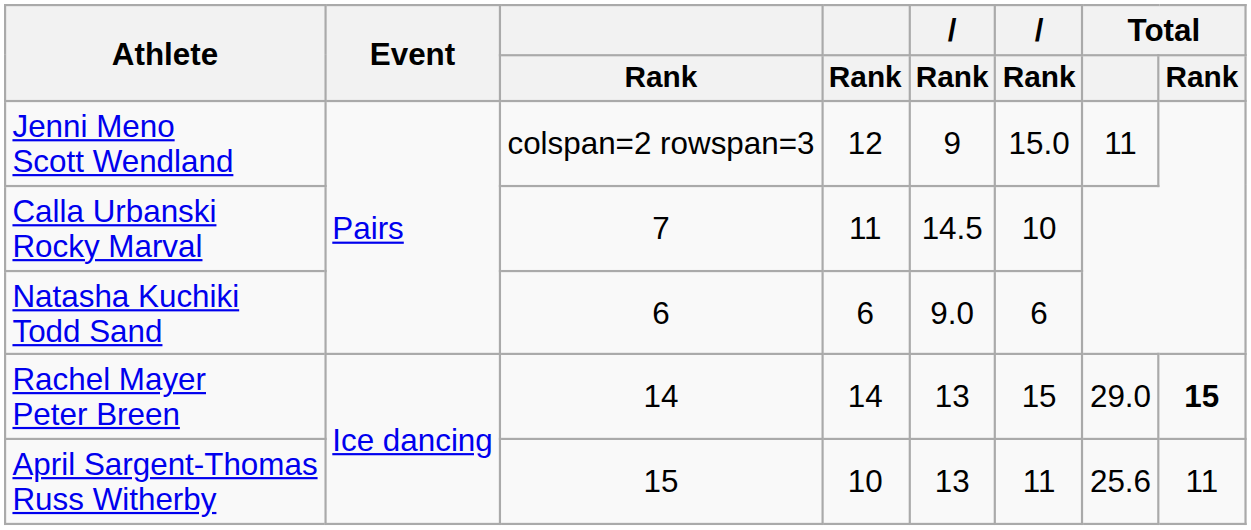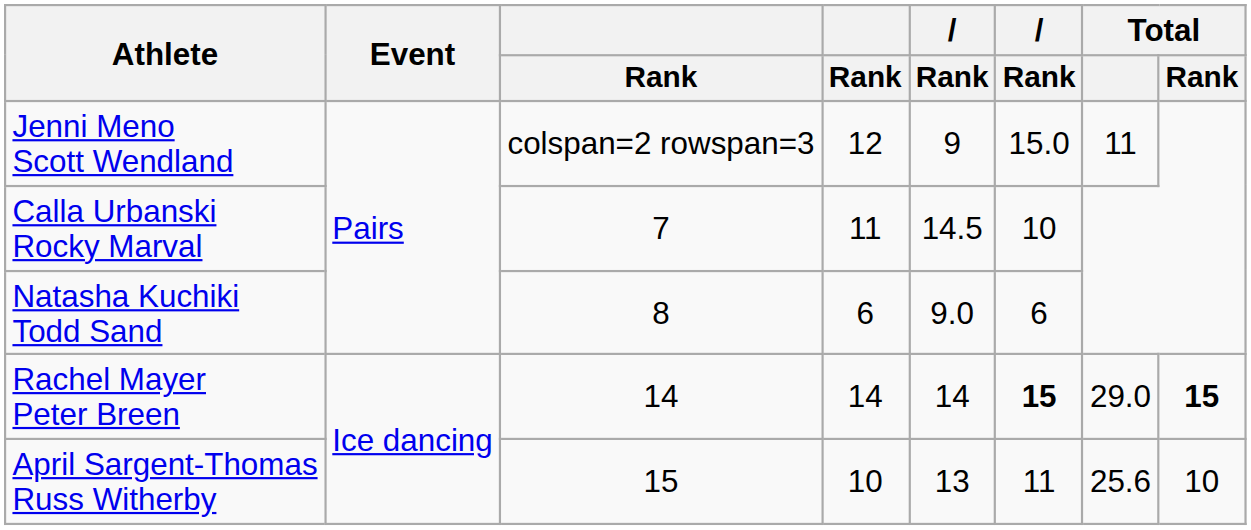Natasha Kuchiki Todd Sand | column 3: 6 -> 8
Rachel Mayer Peter Breen | column 5: 13 -> 14
Rachel Mayer Peter Breen | column 6: normal -> bold
April Sargent-Thomas Russ Witherby | Total / Rank: 11 -> 10
